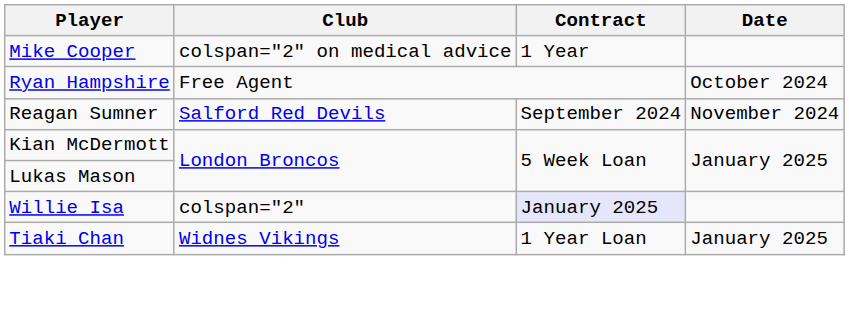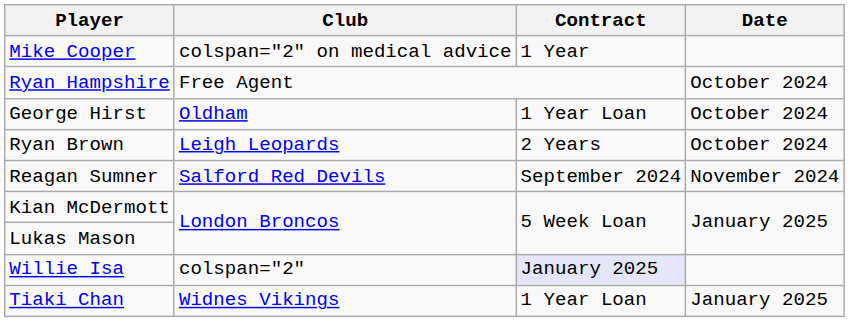+ row: George Hirst | Oldham | 1 Year Loan | October 2024
+ row: Ryan Brown | Leigh Leopards | 2 Years | October 2024
